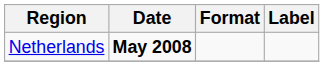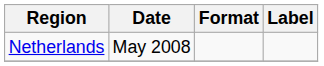Netherlands | Date: bold -> normal
